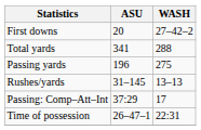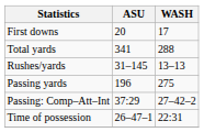First downs | WASH: 27–42–2 -> 17
rows swapped: Rushes/yards <-> Passing yards
Passing: Comp–Att–Int | WASH: 17 -> 27–42–2
